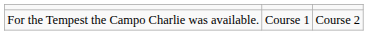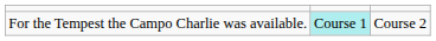For the Tempest the Campo Charlie was available. | column 2: no background -> paleturquoise background
